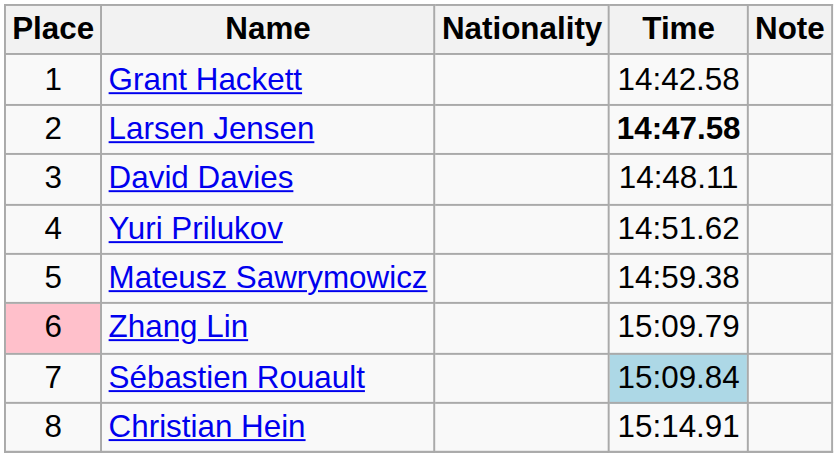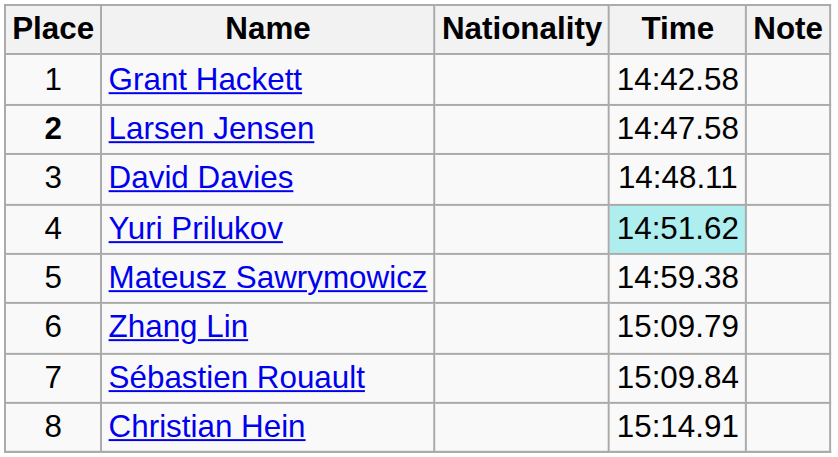Larsen Jensen | Place: normal -> bold
Larsen Jensen | Time: bold -> normal
Yuri Prilukov | Time: no background -> paleturquoise background
Zhang Lin | Place: pink background -> no background
Sébastien Rouault | Time: lightblue background -> no background
